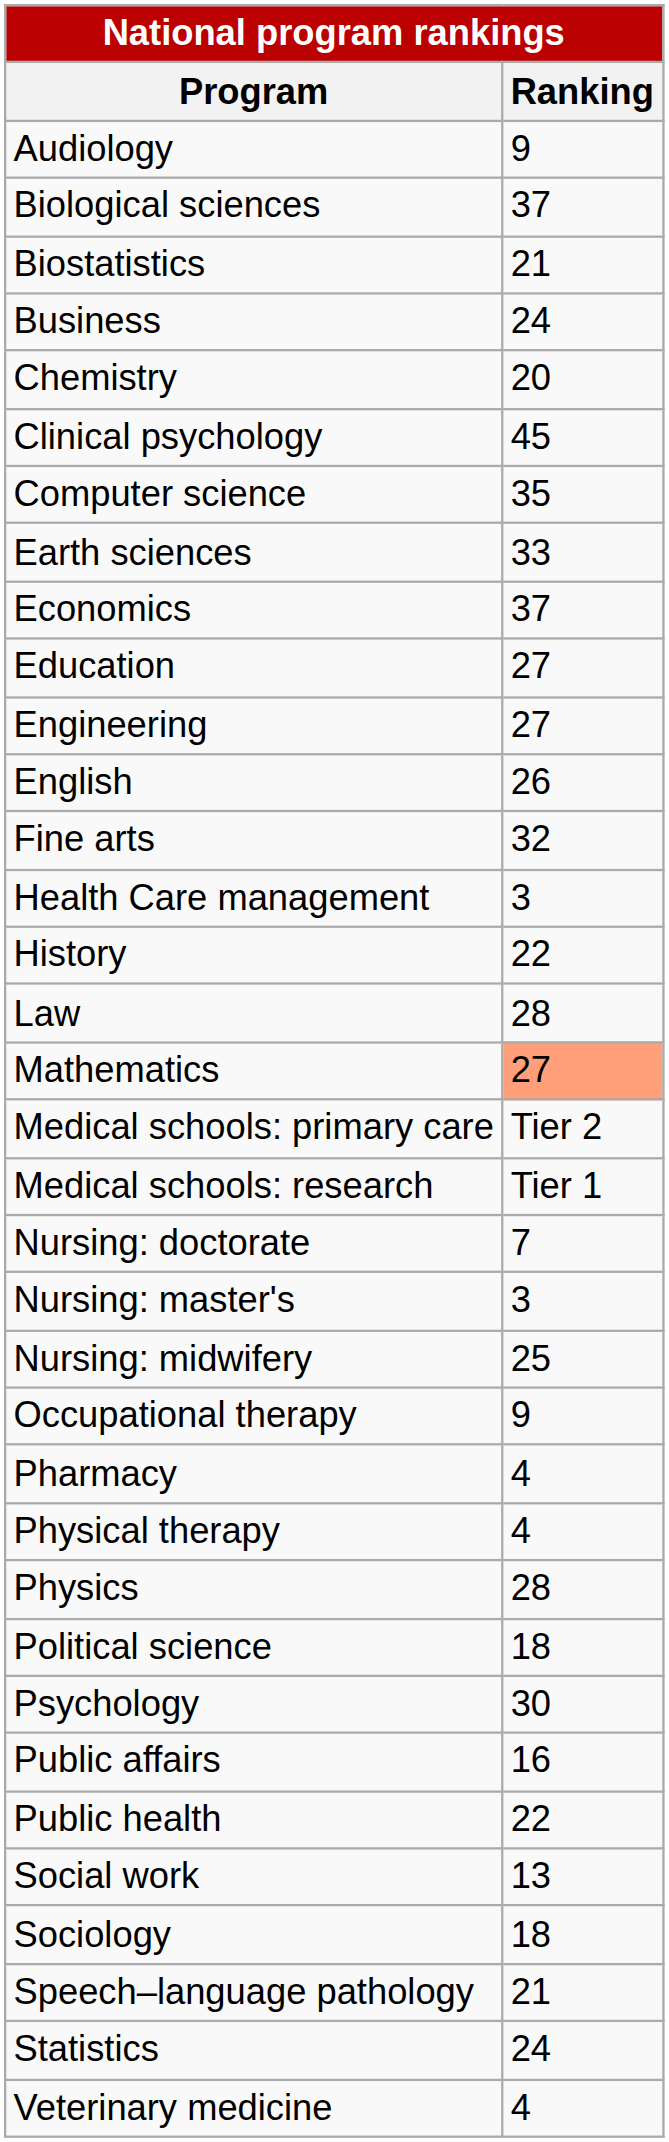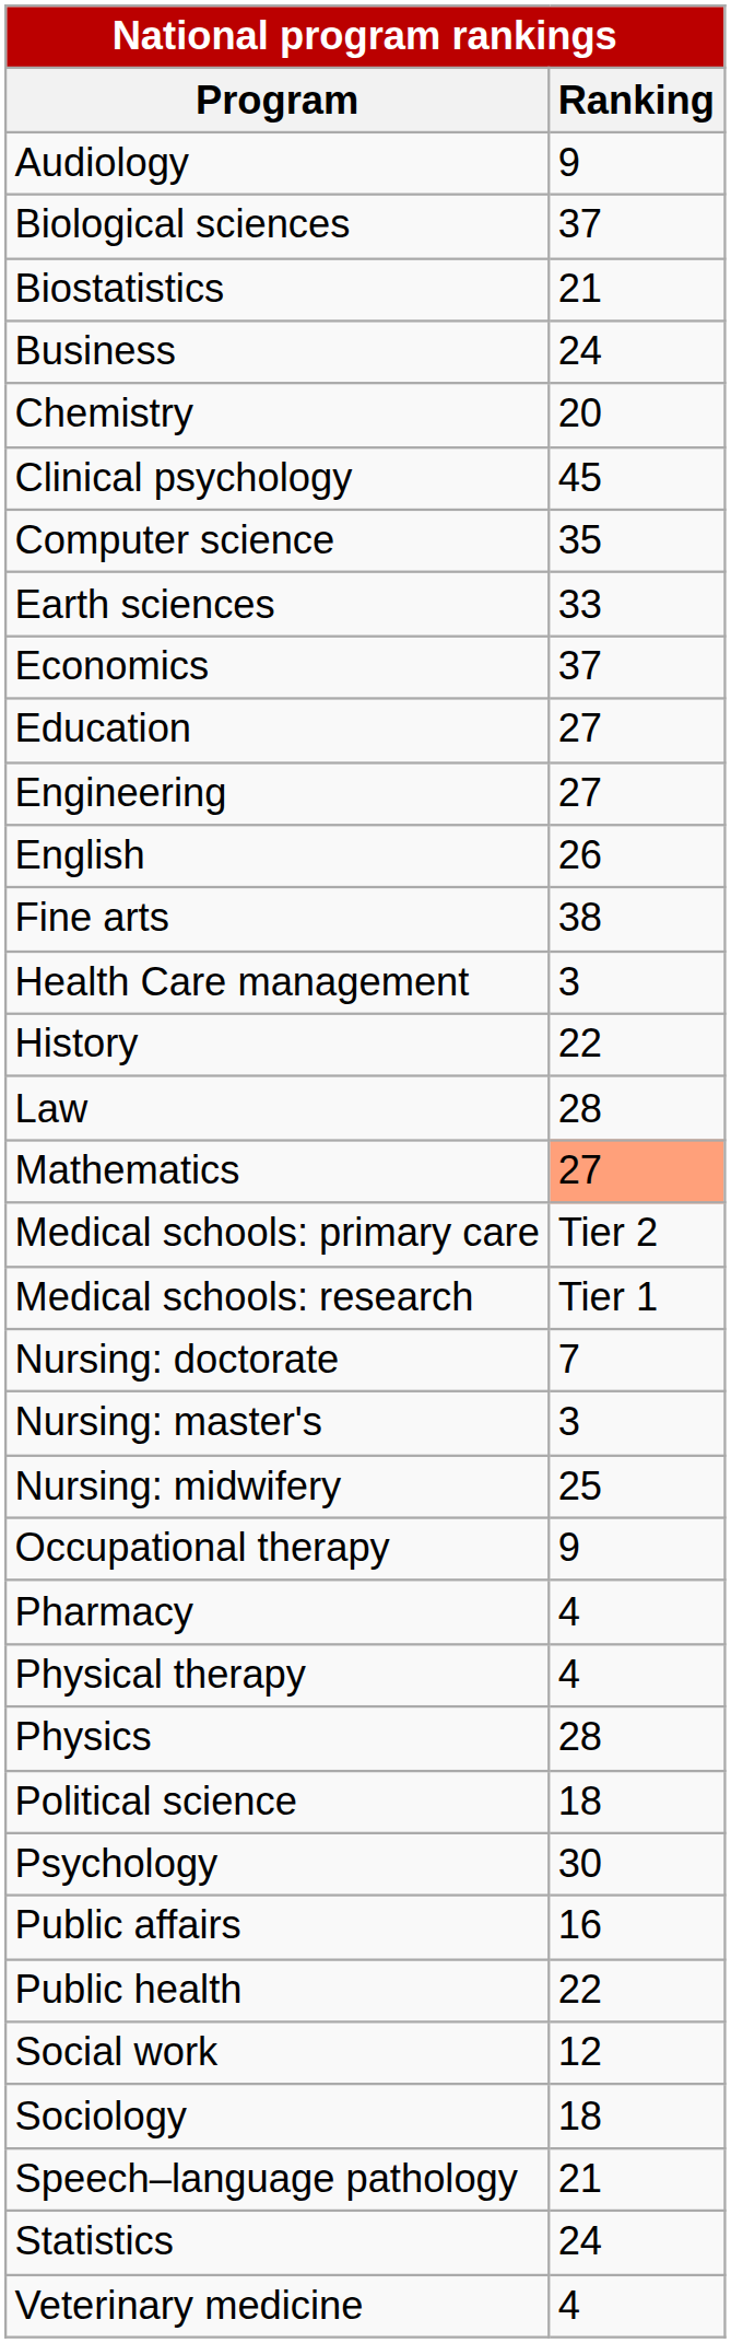Fine arts | Ranking: 32 -> 38
Social work | Ranking: 13 -> 12
